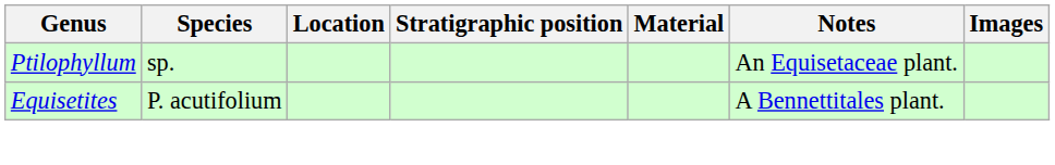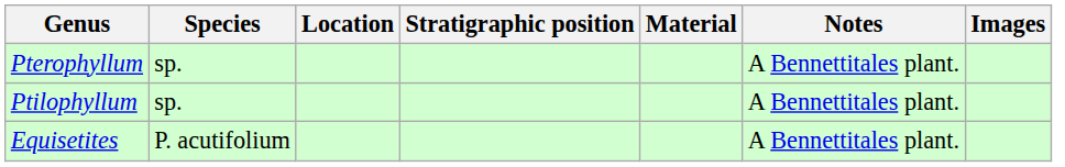+ row: Pterophyllum | sp. | A Bennettitales plant.
Ptilophyllum | Notes: An Equisetaceae plant. -> A Bennettitales plant.
